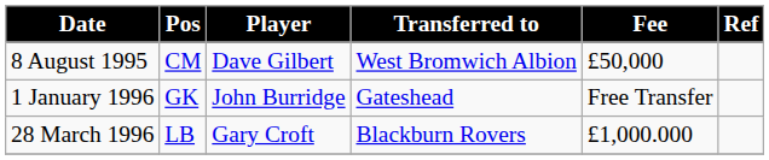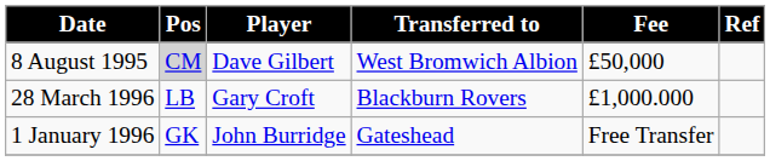8 August 1995 | Pos: no background -> lightgrey background
rows swapped: 1 January 1996 <-> 28 March 1996
